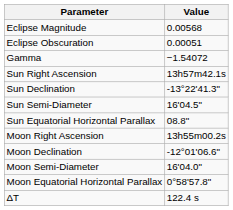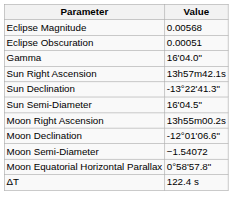Gamma | Value: −1.54072 -> 16'04.0"
- row: Sun Equatorial Horizontal Parallax | 08.8"
Moon Semi-Diameter | Value: 16'04.0" -> −1.54072
